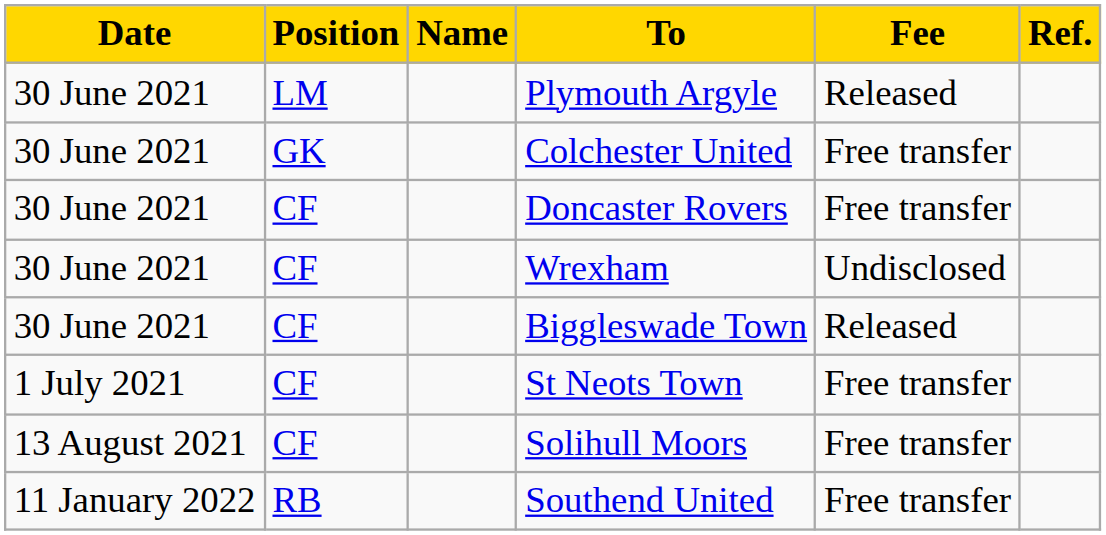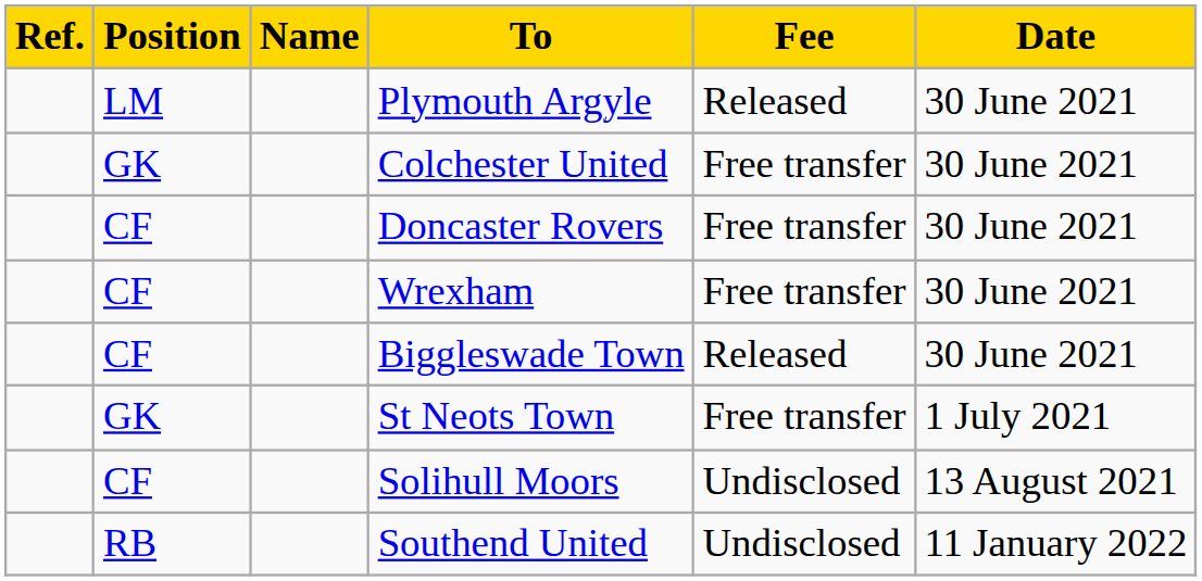columns swapped: Date <-> Ref.
Wrexham | Fee: Undisclosed -> Free transfer
St Neots Town | Position: CF -> GK
Solihull Moors | Fee: Free transfer -> Undisclosed
Southend United | Fee: Free transfer -> Undisclosed
